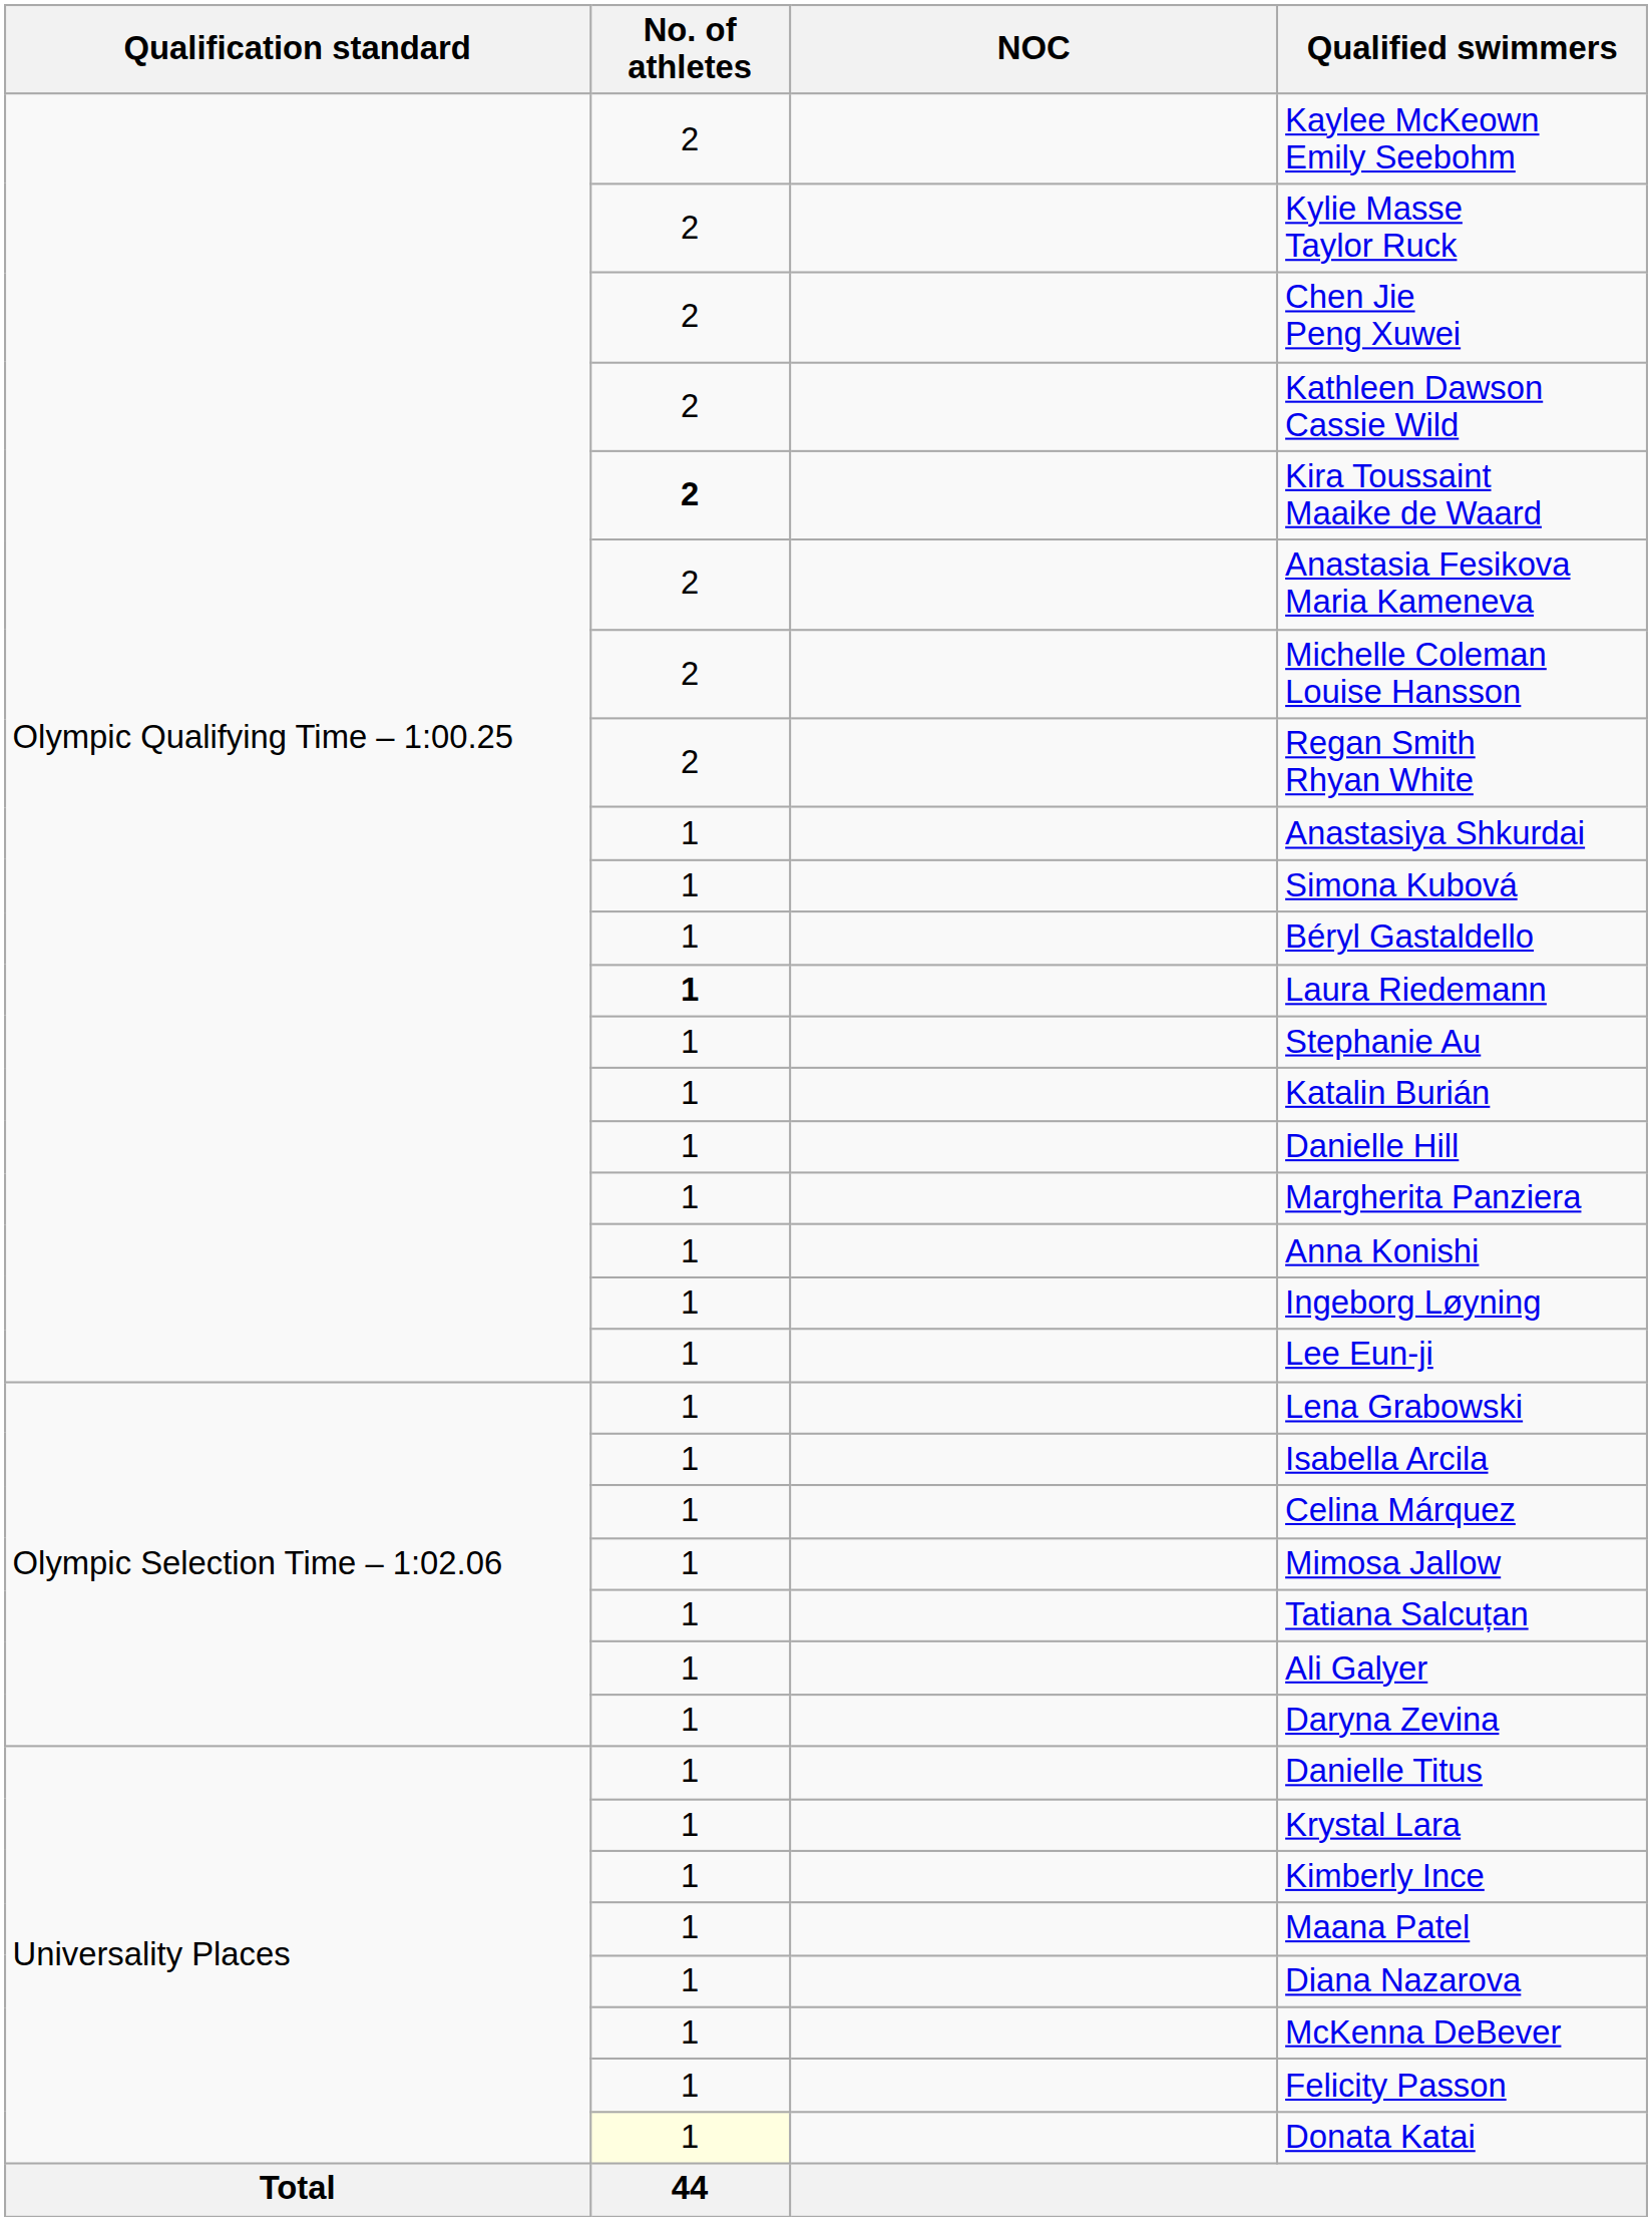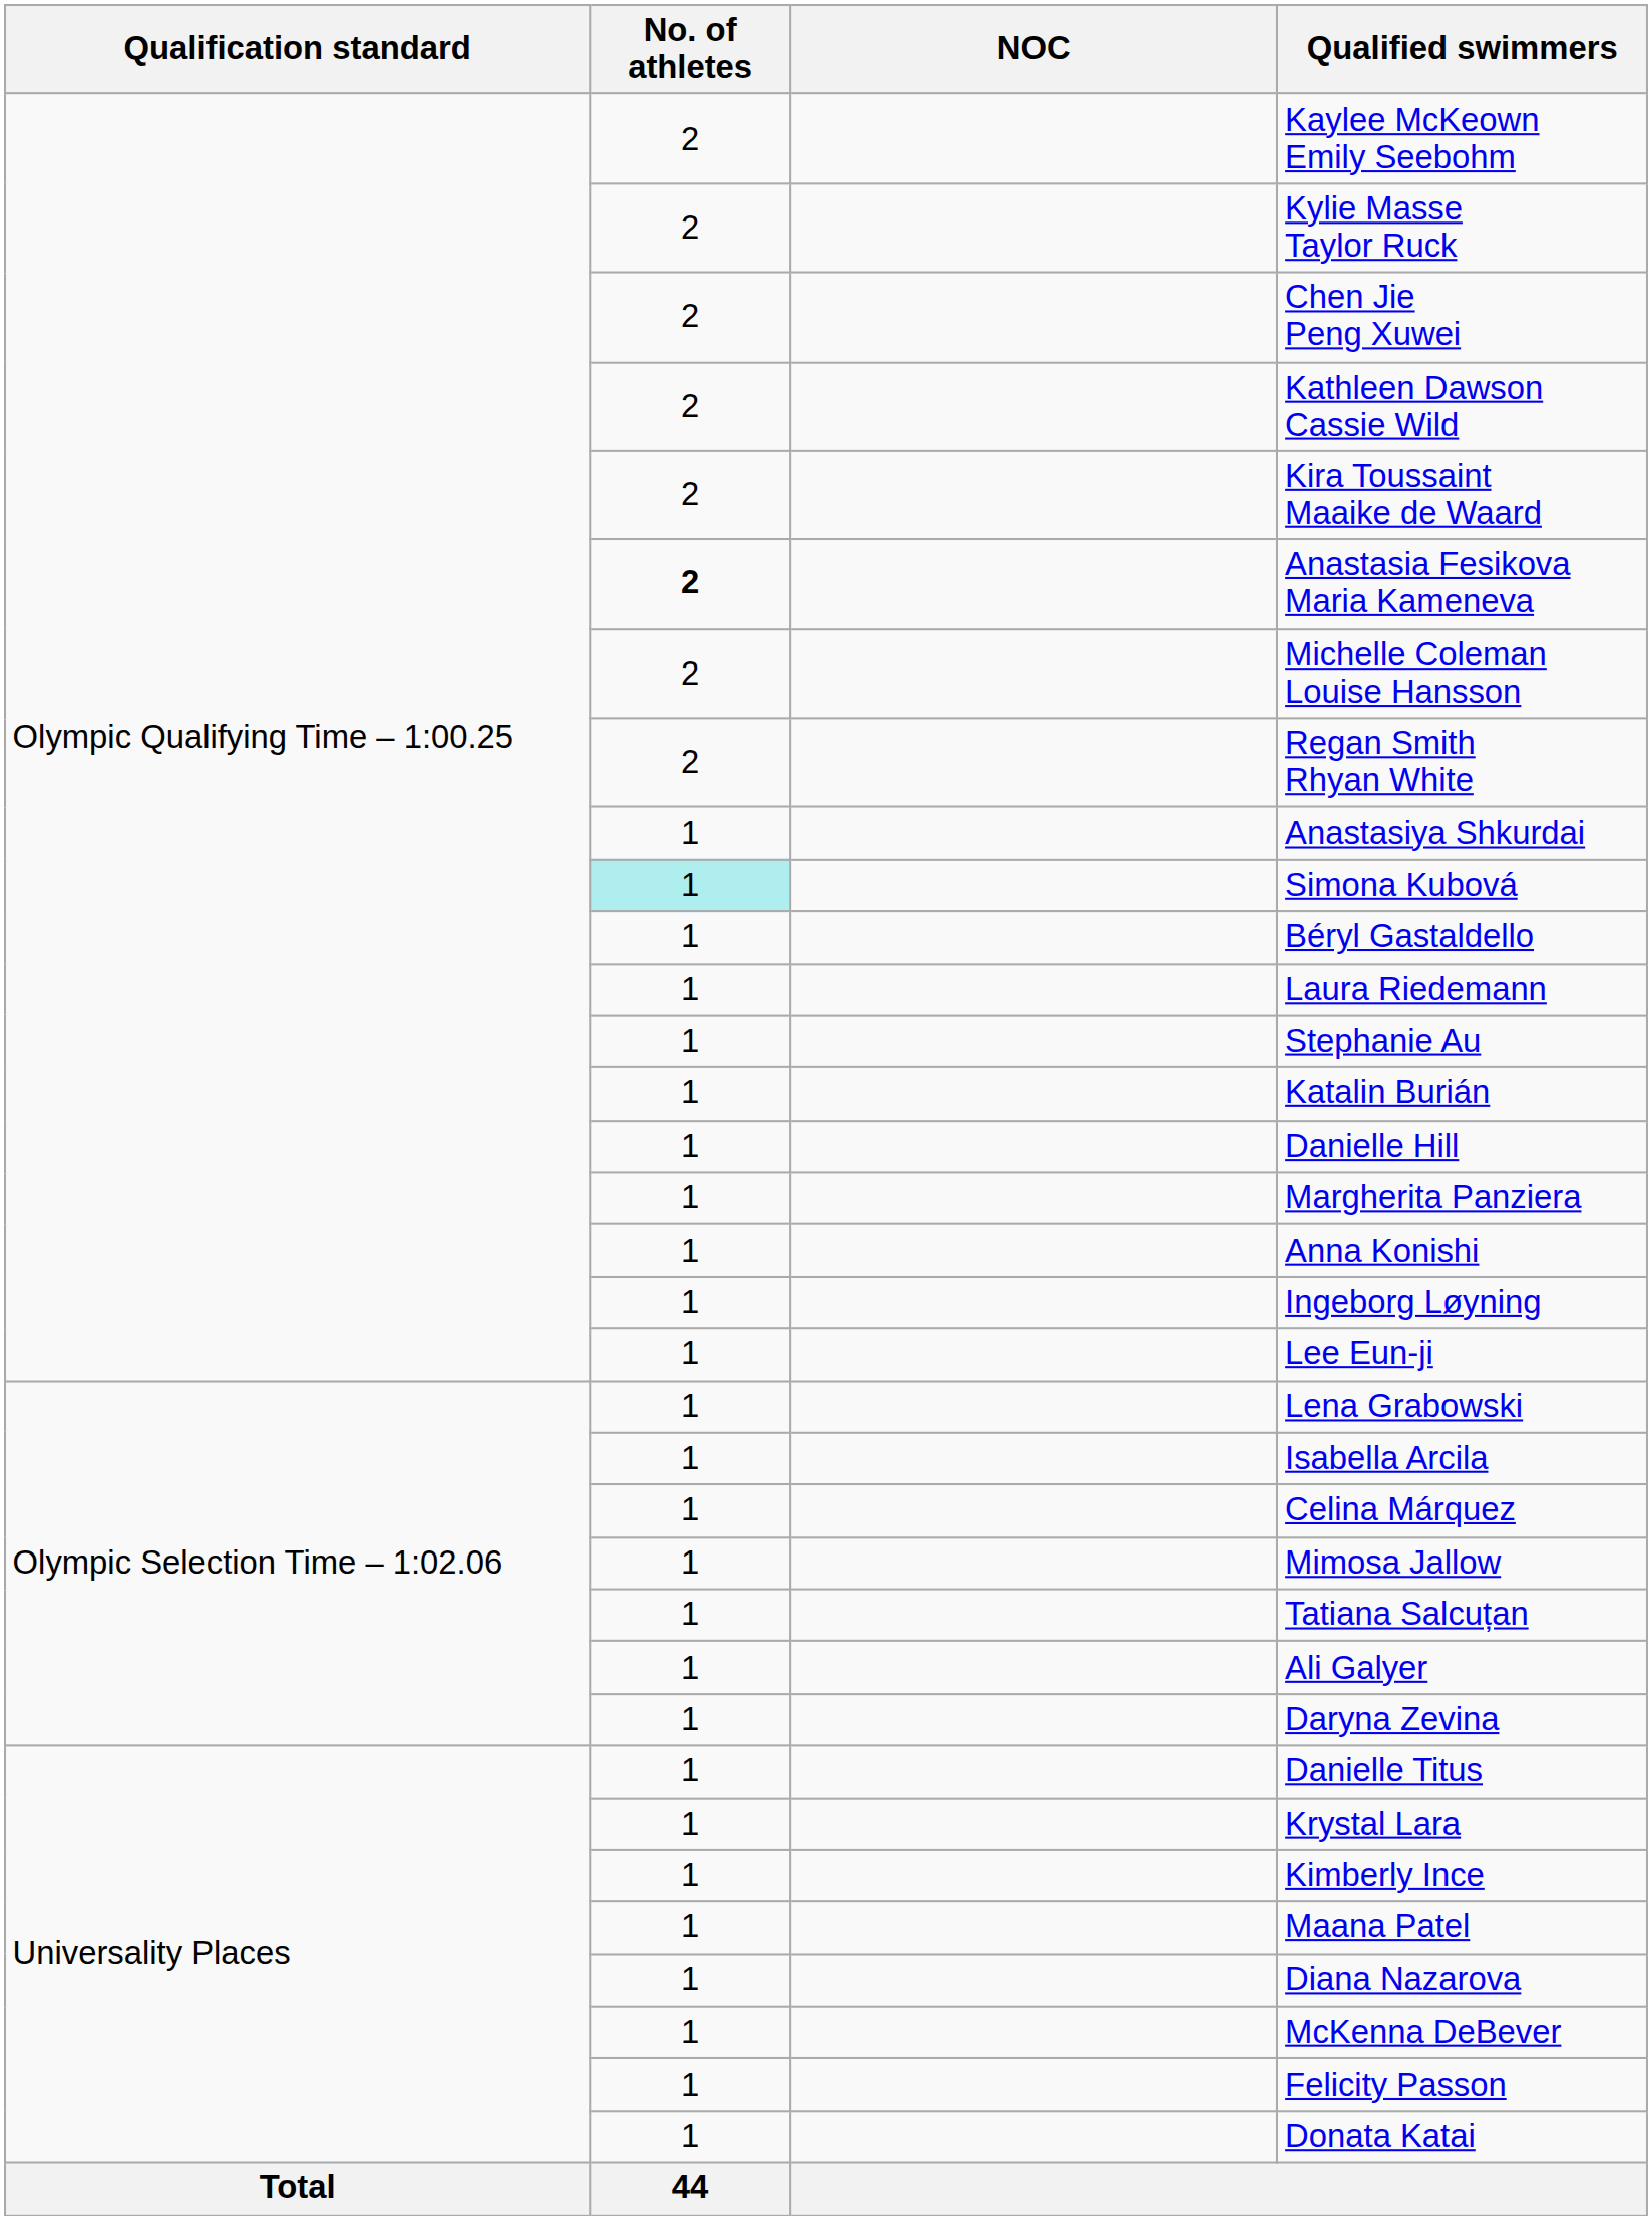Kira Toussaint Maaike de Waard | No. of athletes: bold -> normal
Anastasia Fesikova Maria Kameneva | No. of athletes: normal -> bold
Simona Kubová | No. of athletes: no background -> paleturquoise background
Laura Riedemann | No. of athletes: bold -> normal
Donata Katai | No. of athletes: lightyellow background -> no background
